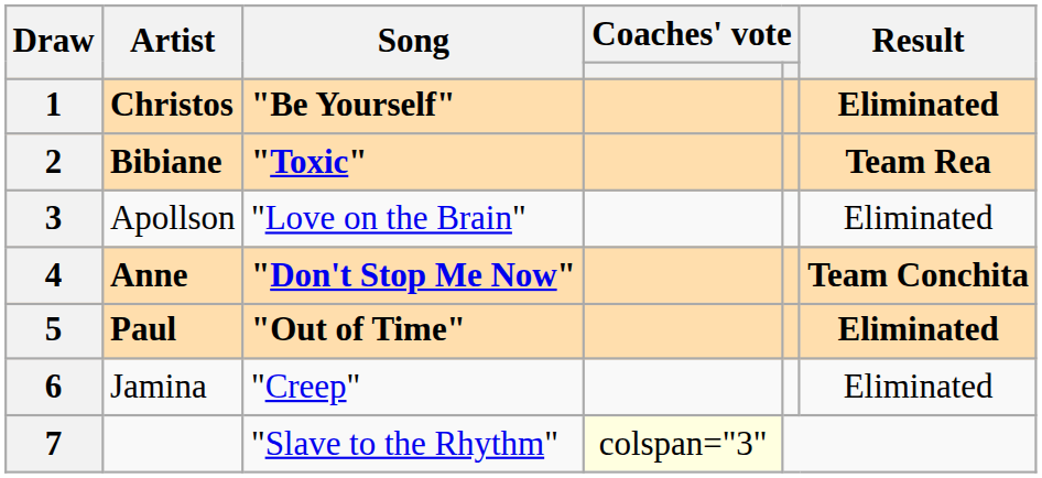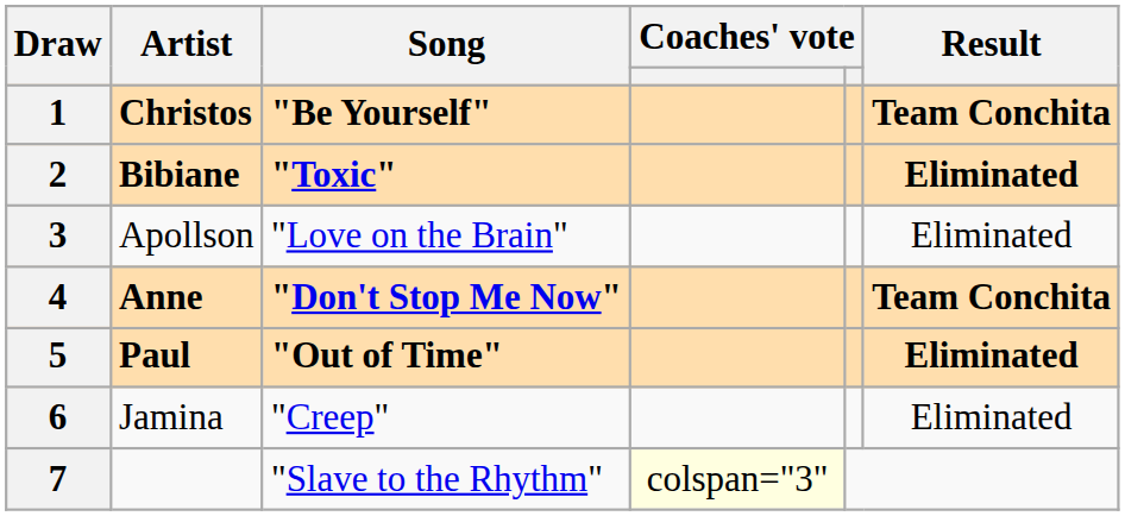1 | Result: Eliminated -> Team Conchita
2 | Result: Team Rea -> Eliminated
